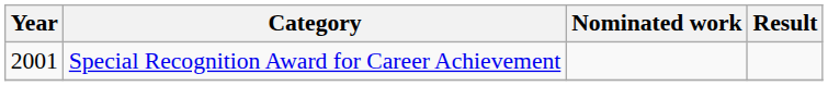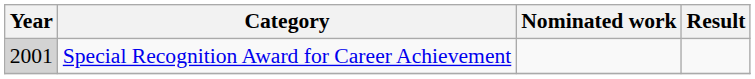row 2 | Year: no background -> lightgrey background
